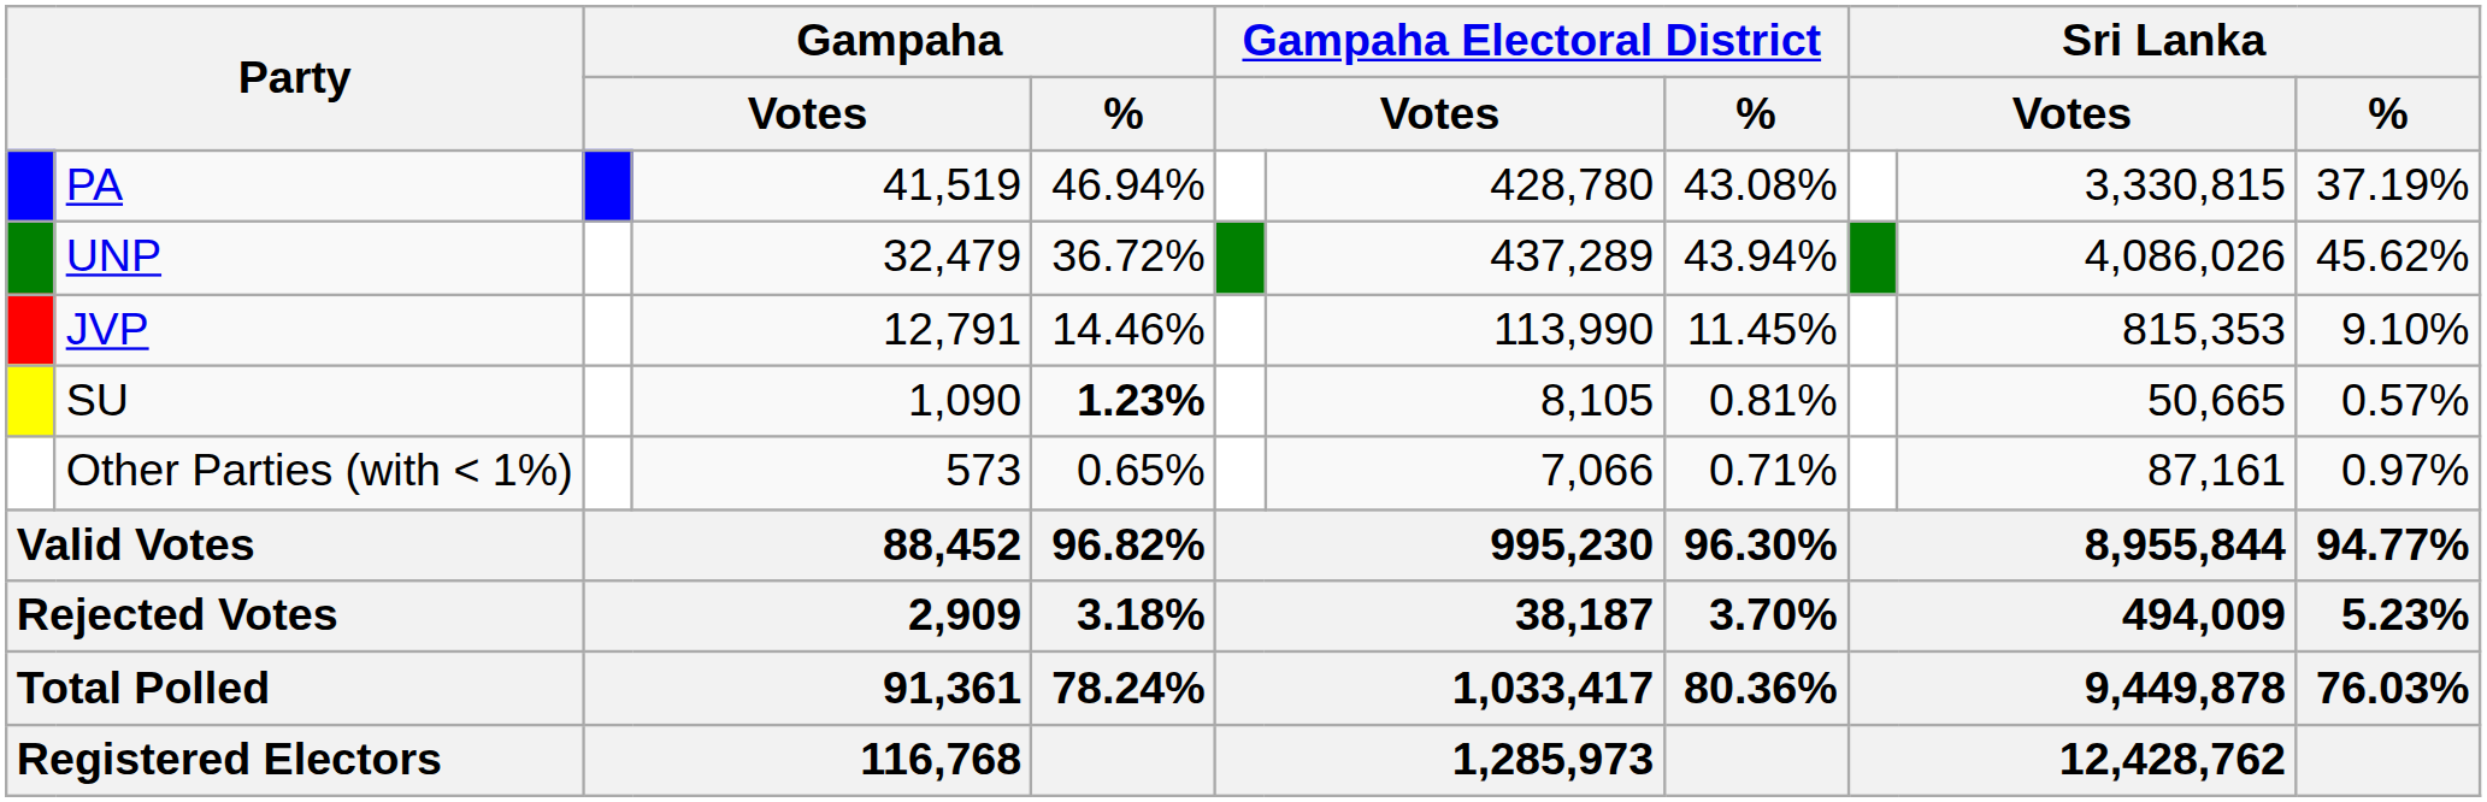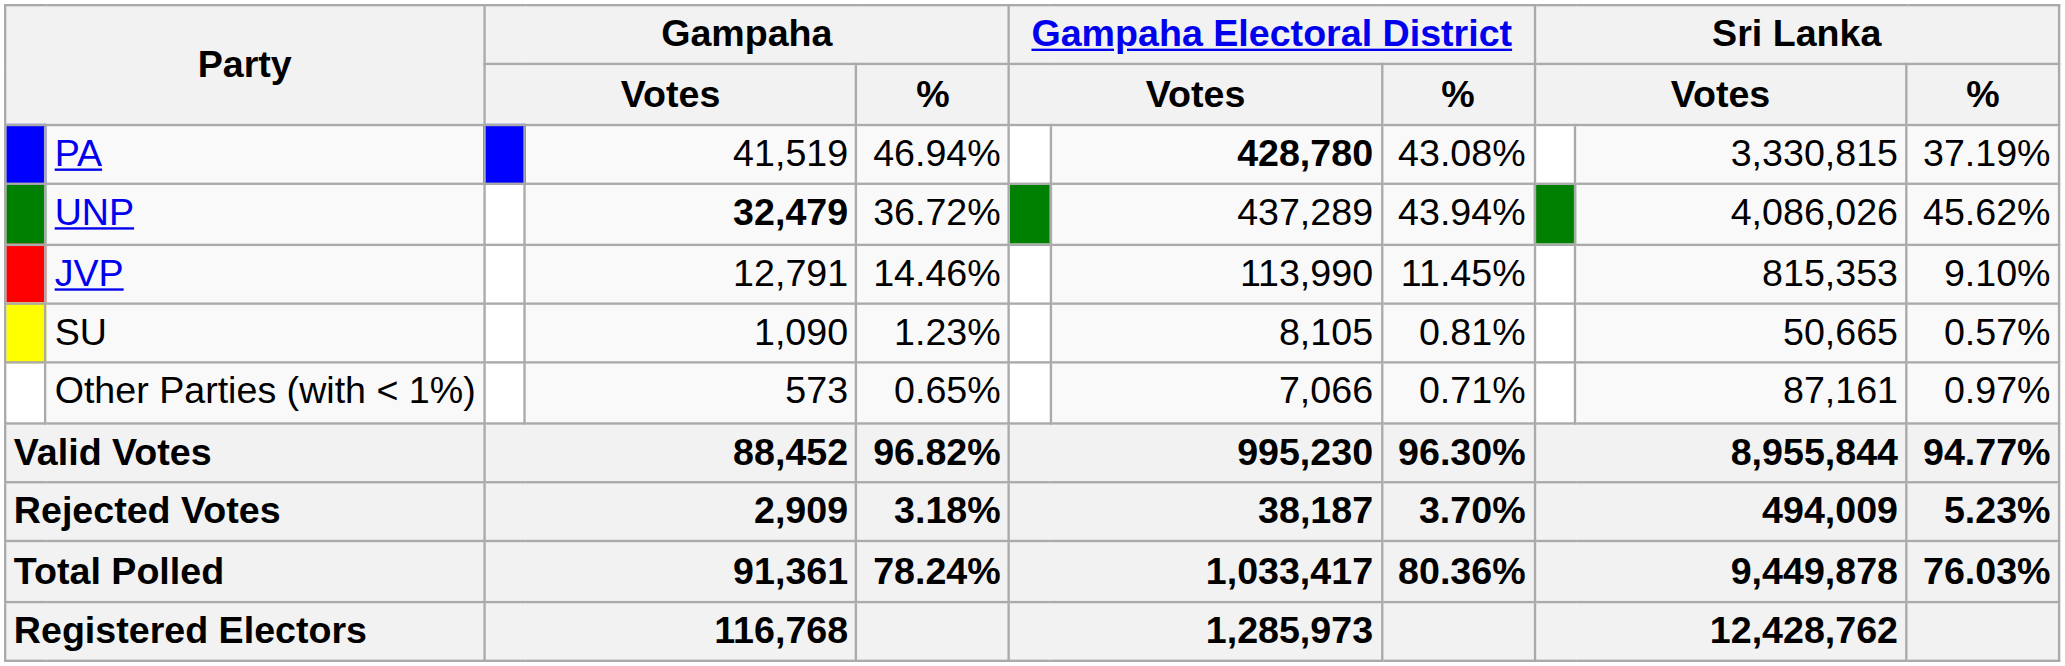PA | column 7: normal -> bold
UNP | column 4: normal -> bold
SU | Gampaha / %: bold -> normal
